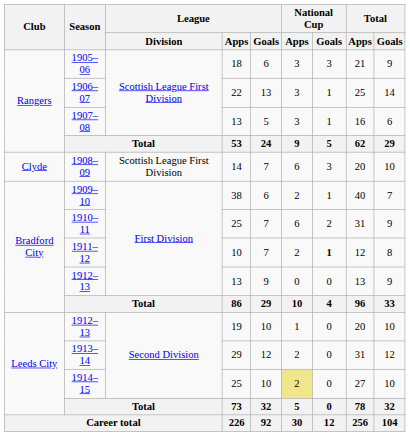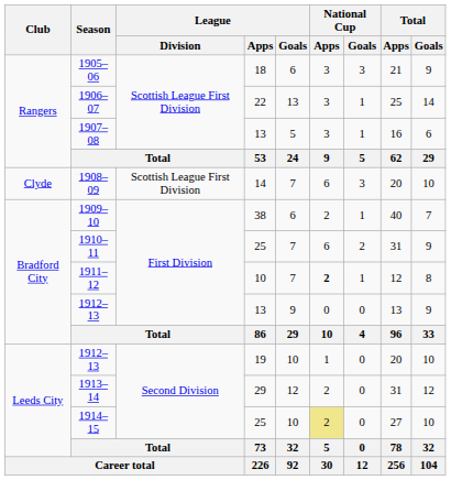1911–12 | National Cup / Apps: normal -> bold
1911–12 | National Cup / Goals: bold -> normal
